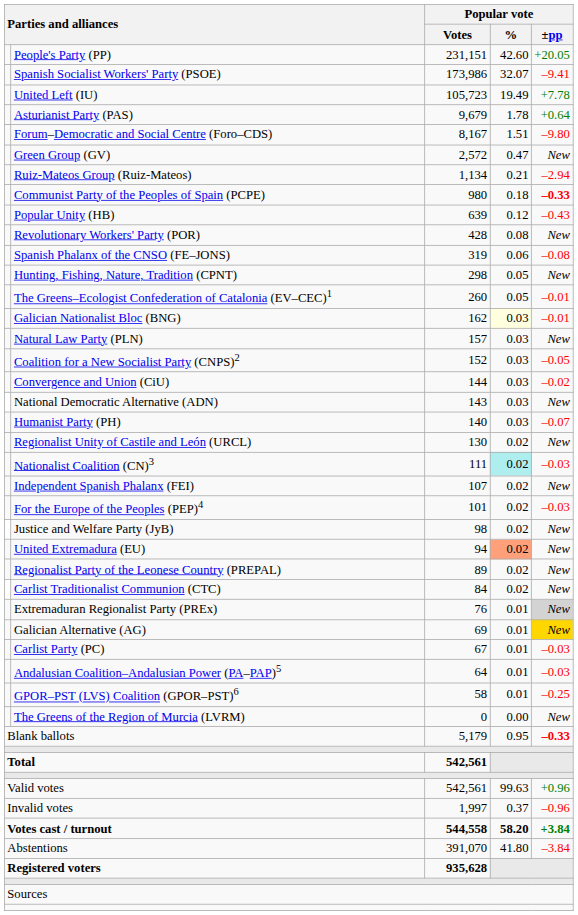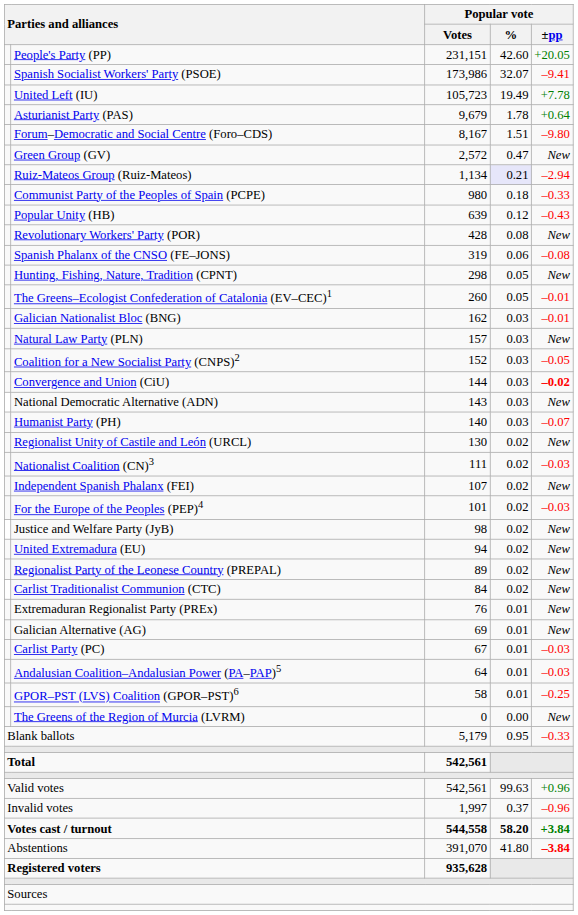Ruiz-Mateos Group (Ruiz-Mateos) | Popular vote / %: no background -> lavender background
Communist Party of the Peoples of Spain (PCPE) | Popular vote / ±pp: bold -> normal
Galician Nationalist Bloc (BNG) | Popular vote / %: lightyellow background -> no background
Convergence and Union (CiU) | Popular vote / ±pp: normal -> bold
Nationalist Coalition (CN)3 | Popular vote / %: paleturquoise background -> no background
United Extremadura (EU) | Popular vote / %: lightsalmon background -> no background
Extremaduran Regionalist Party (PREx) | Popular vote / ±pp: lightgrey background -> no background
Galician Alternative (AG) | Popular vote / ±pp: gold background -> no background
Blank ballots | Popular vote / ±pp: bold -> normal
Abstentions | Popular vote / ±pp: normal -> bold
